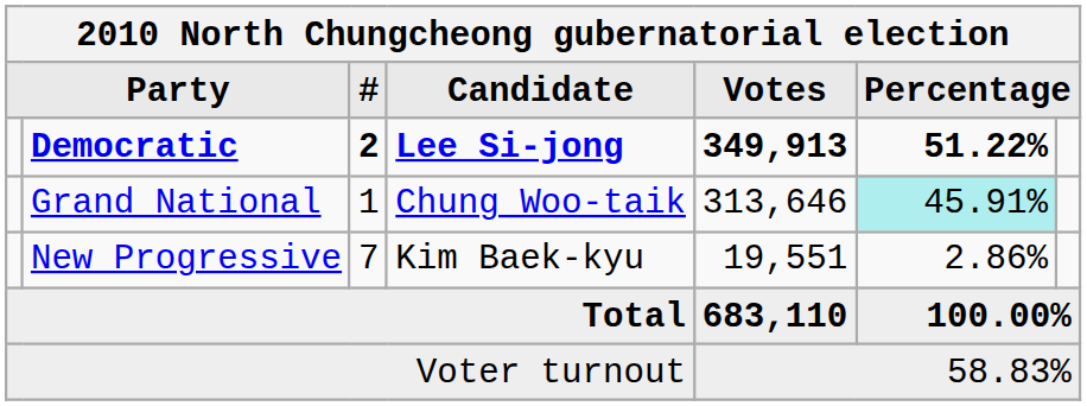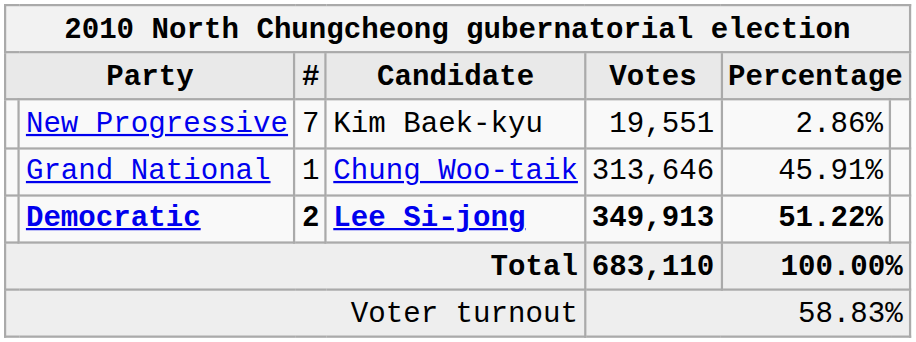rows swapped: Democratic <-> New Progressive
Grand National | column 6: paleturquoise background -> no background
